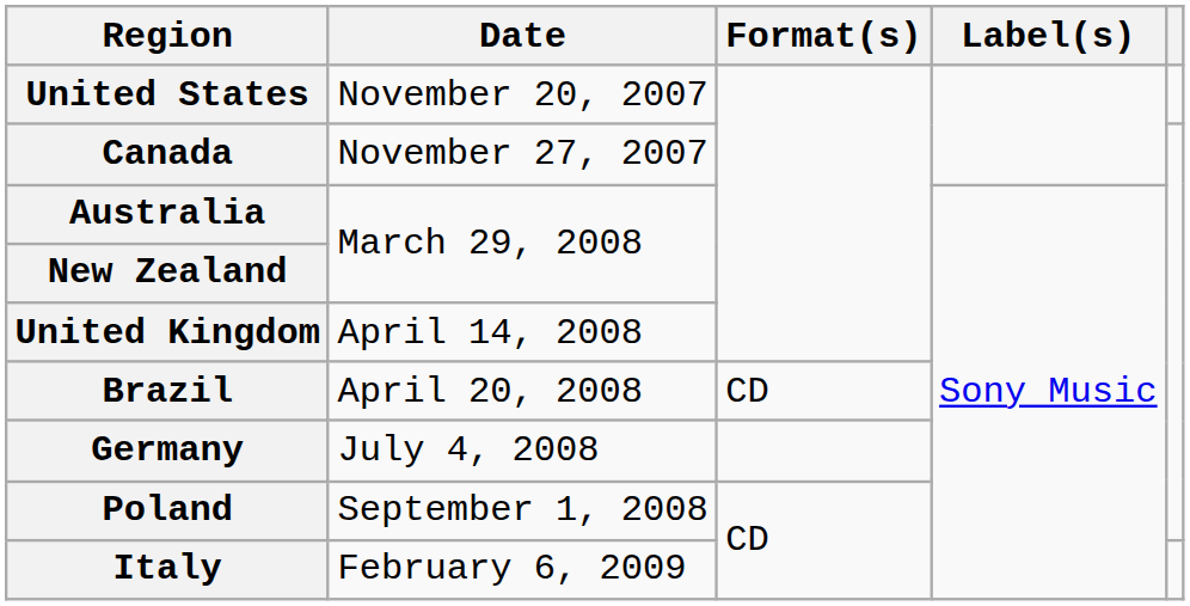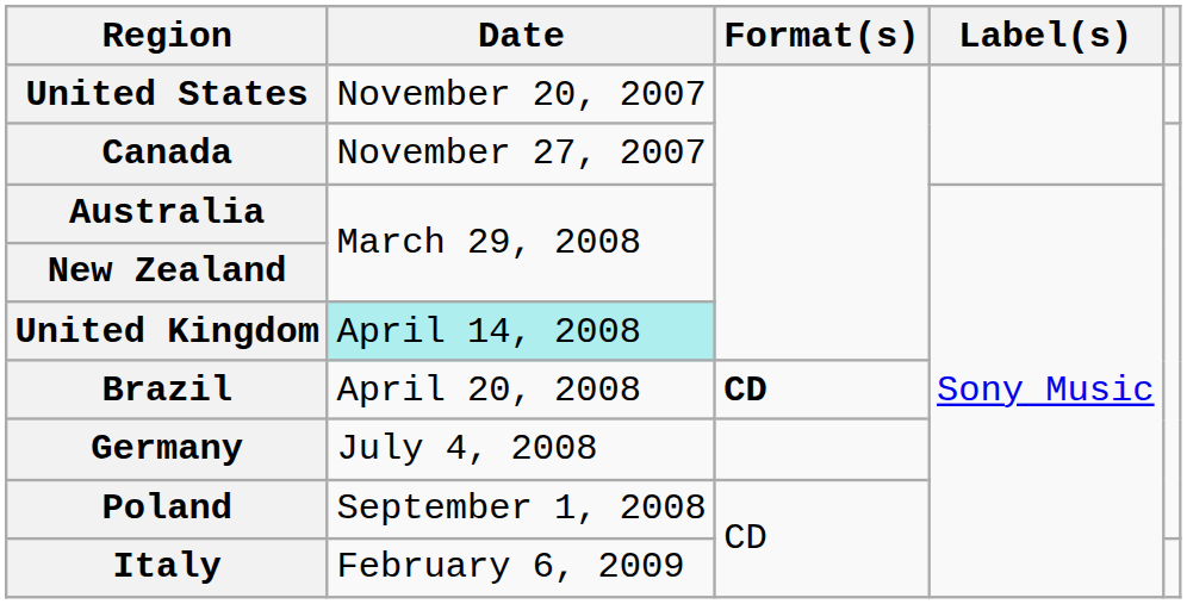United Kingdom | Date: no background -> paleturquoise background
Brazil | Format(s): normal -> bold
